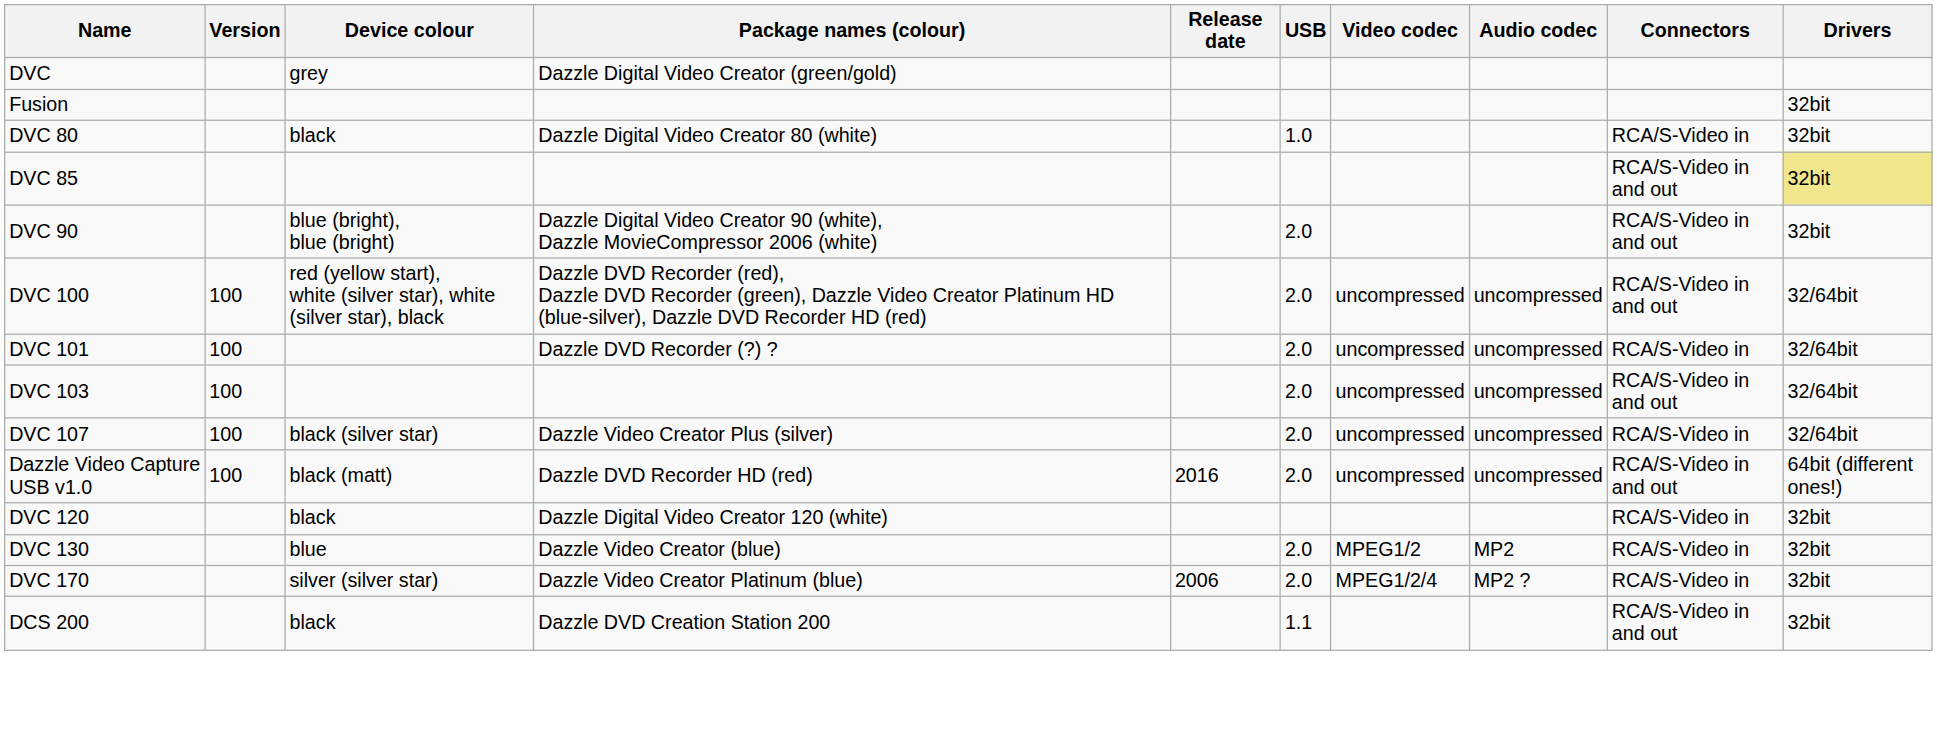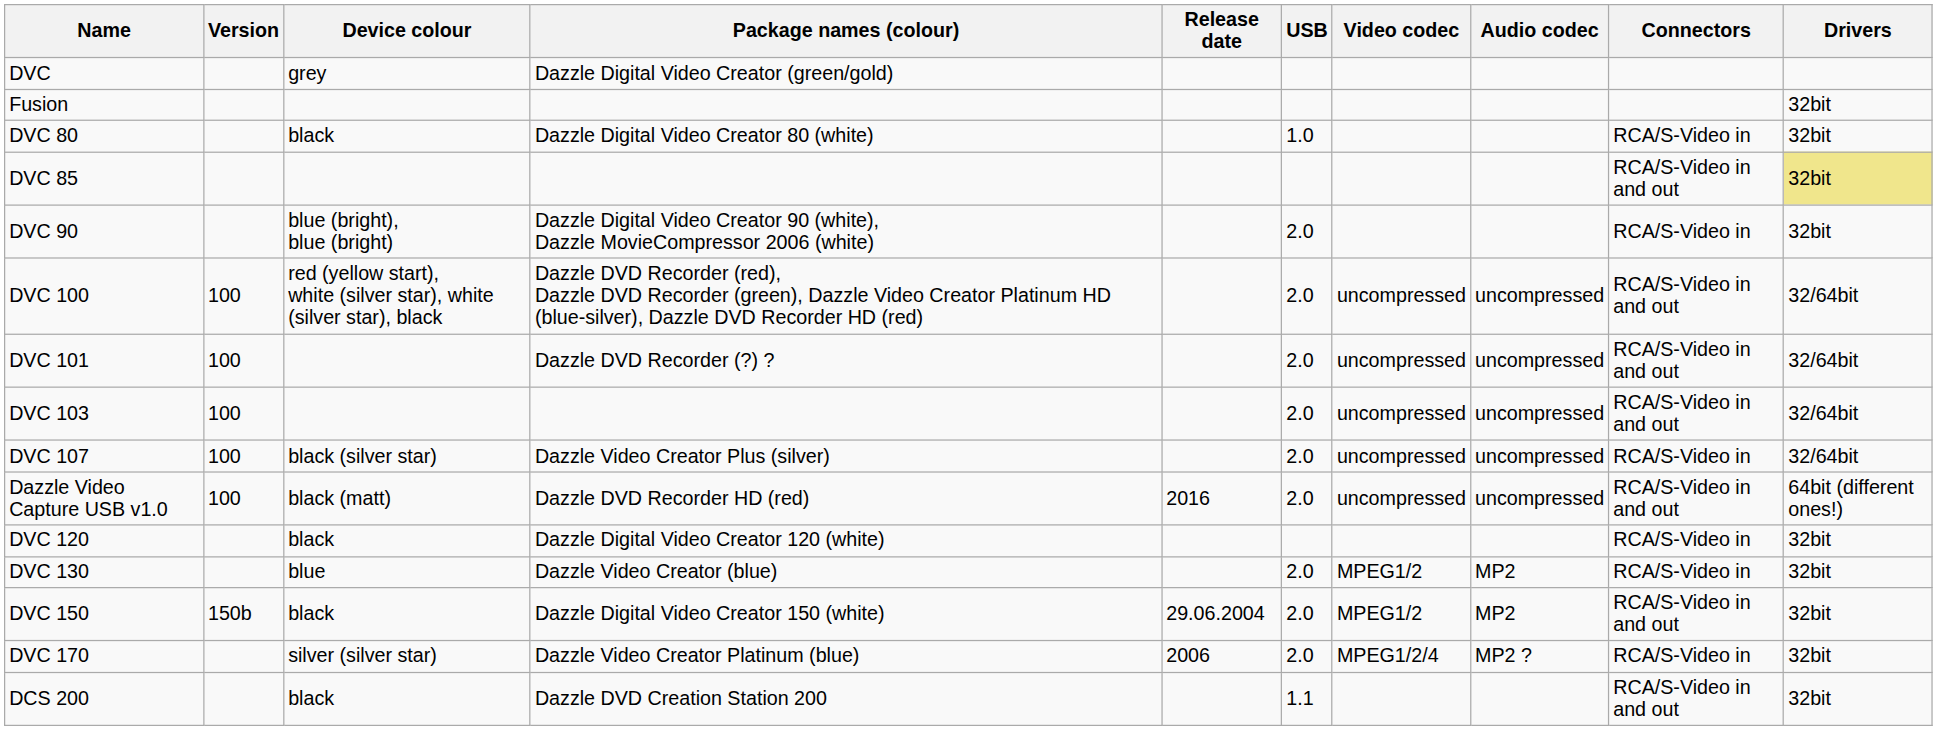DVC 90 | Connectors: RCA/S-Video in and out -> RCA/S-Video in
DVC 101 | Connectors: RCA/S-Video in -> RCA/S-Video in and out
+ row: DVC 150 | 150b | black | Dazzle Digital Video Creator 150 (white) | 29.06.2004 | 2.0 | MPEG1/2 | MP2 | RCA/S-Video in and out | 32bit
